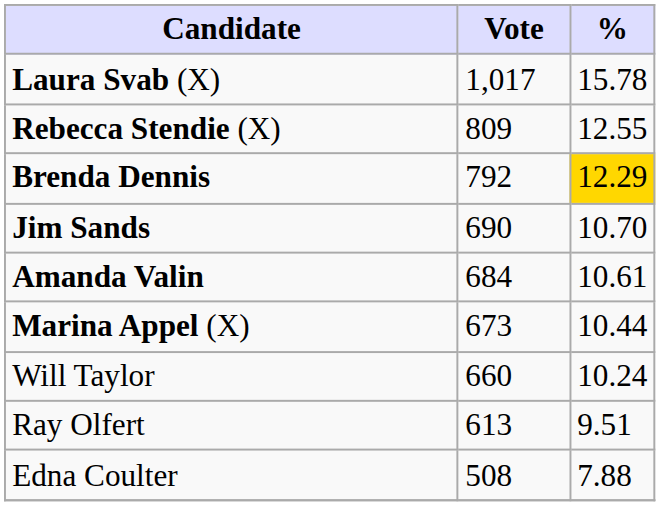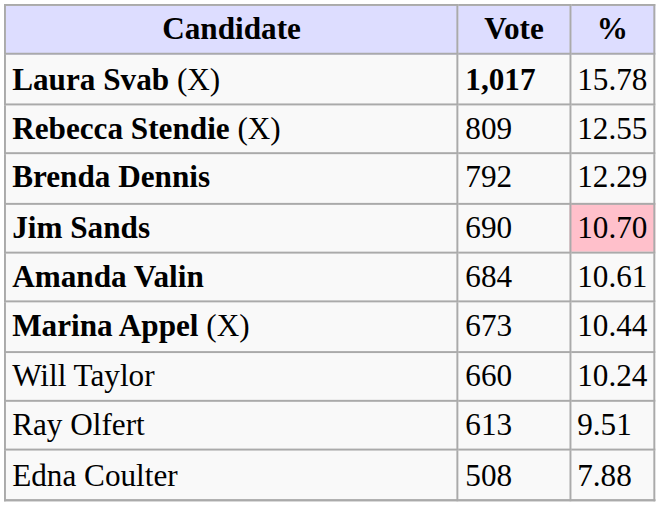Laura Svab (X) | Vote: normal -> bold
Brenda Dennis | %: gold background -> no background
Jim Sands | %: no background -> pink background
